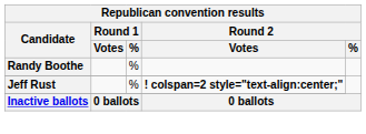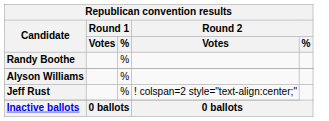+ row: Alyson Williams | %
Jeff Rust | Round 2 / Votes: bold -> normal
